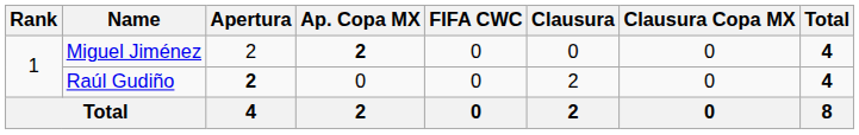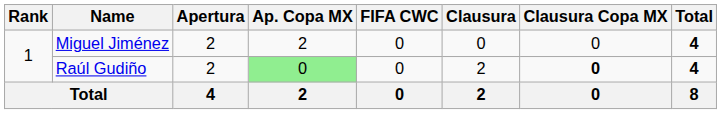Miguel Jiménez | Ap. Copa MX: bold -> normal
Raúl Gudiño | Apertura: bold -> normal
Raúl Gudiño | Ap. Copa MX: no background -> lightgreen background
Raúl Gudiño | Clausura Copa MX: normal -> bold
